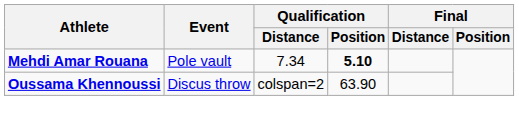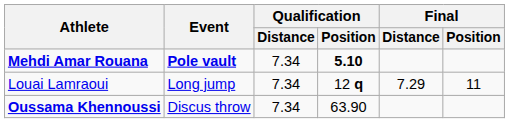Mehdi Amar Rouana | Event: normal -> bold
+ row: Louai Lamraoui | Long jump | 7.34 | 12 q | 7.29 | 11
Oussama Khennoussi | Qualification / Distance: colspan=2 -> 7.34
